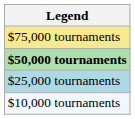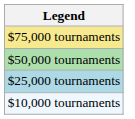row 3 | column 1: bold -> normal
